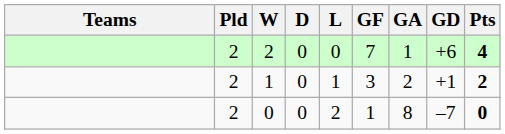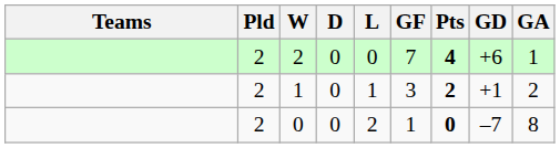columns swapped: GA <-> Pts
